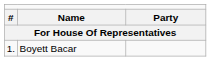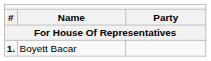Boyett Bacar | column 1: normal -> bold
